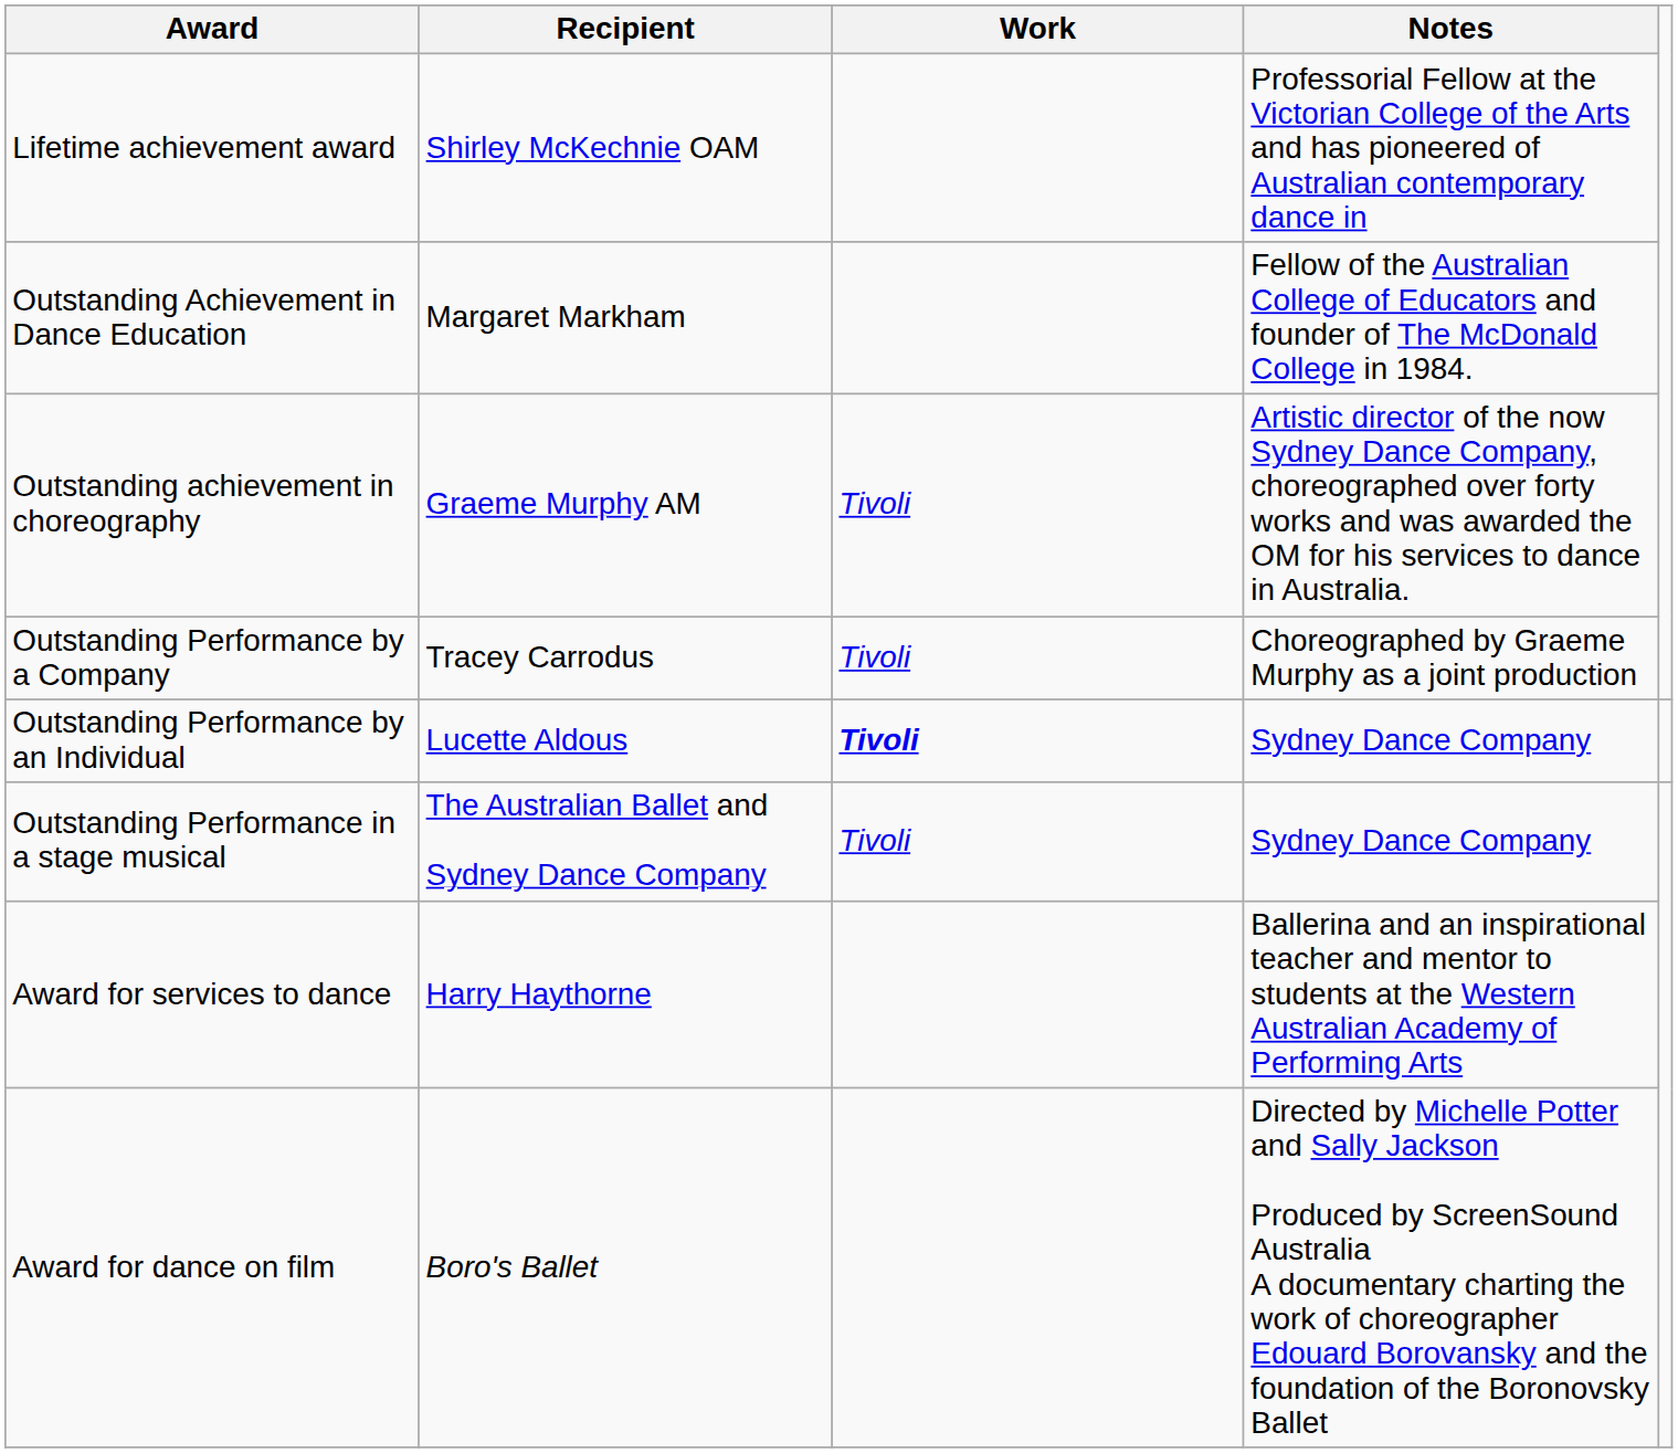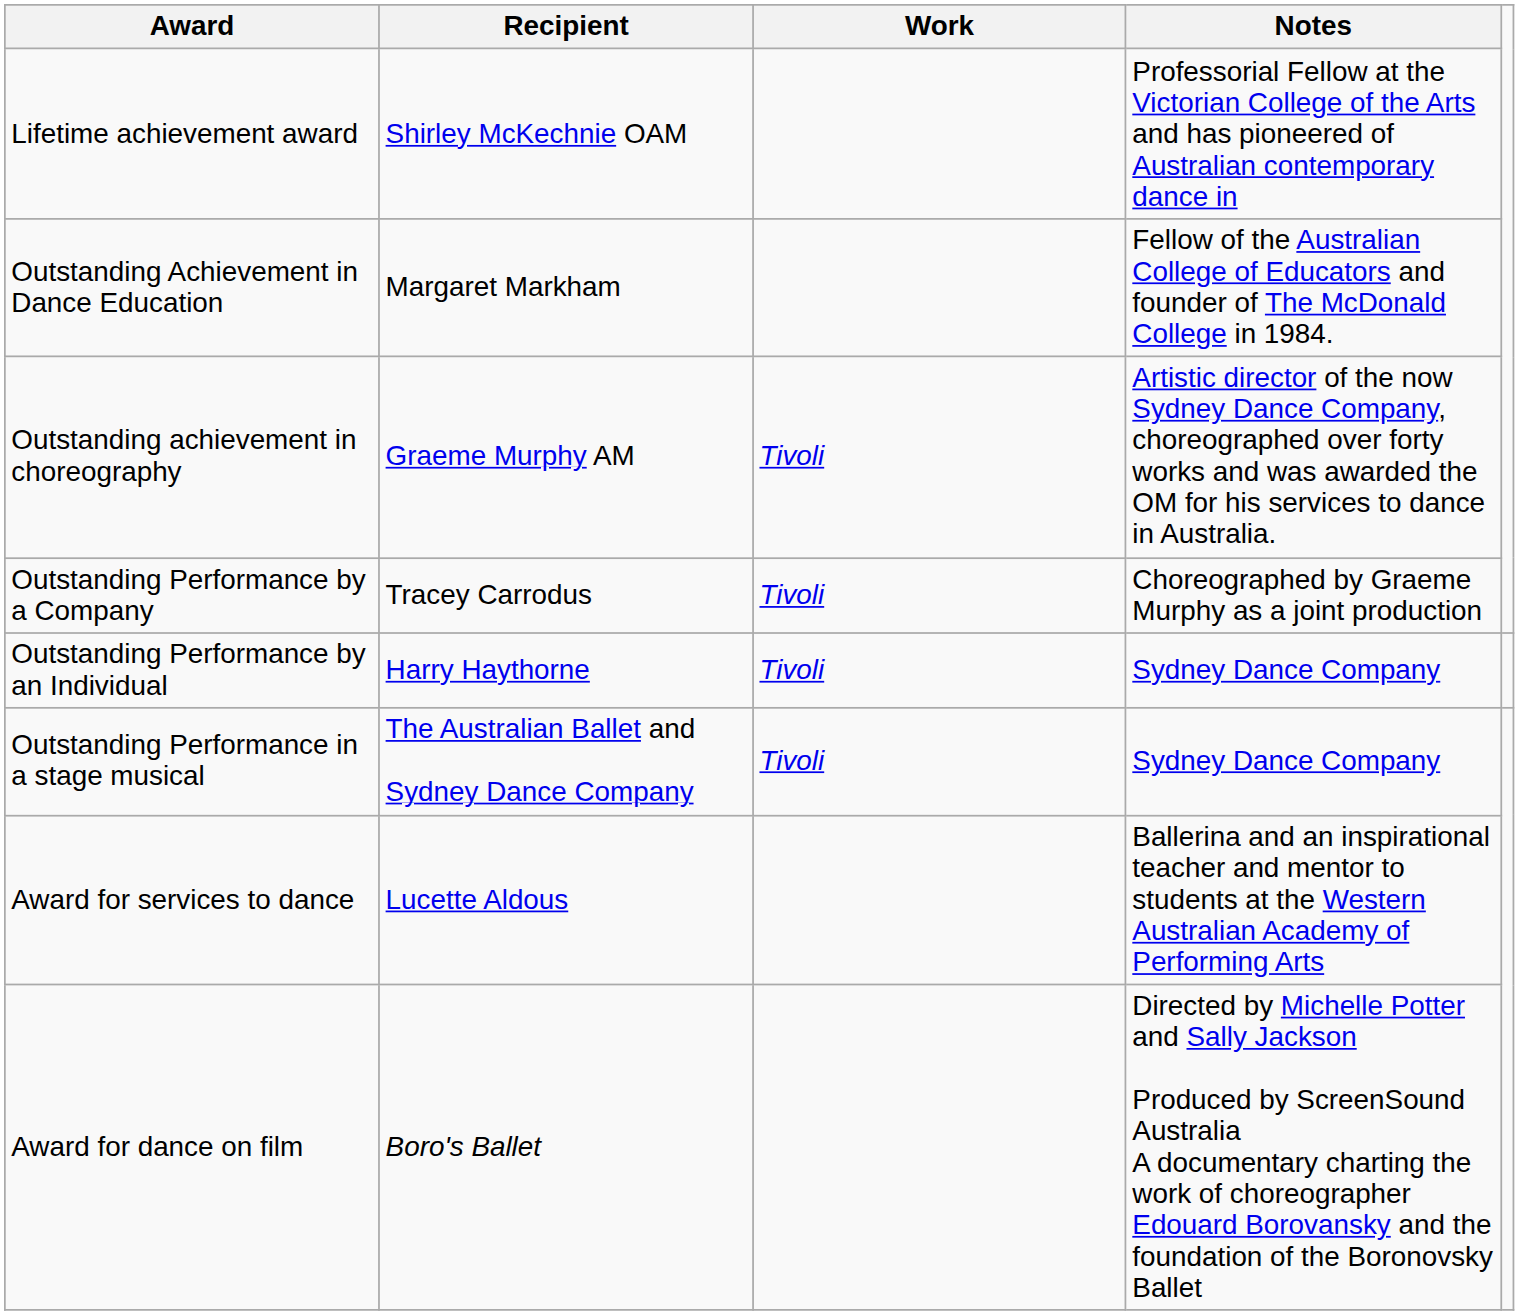Outstanding Performance by an Individual | Recipient: Lucette Aldous -> Harry Haythorne
Outstanding Performance by an Individual | Work: bold -> normal
Award for services to dance | Recipient: Harry Haythorne -> Lucette Aldous
